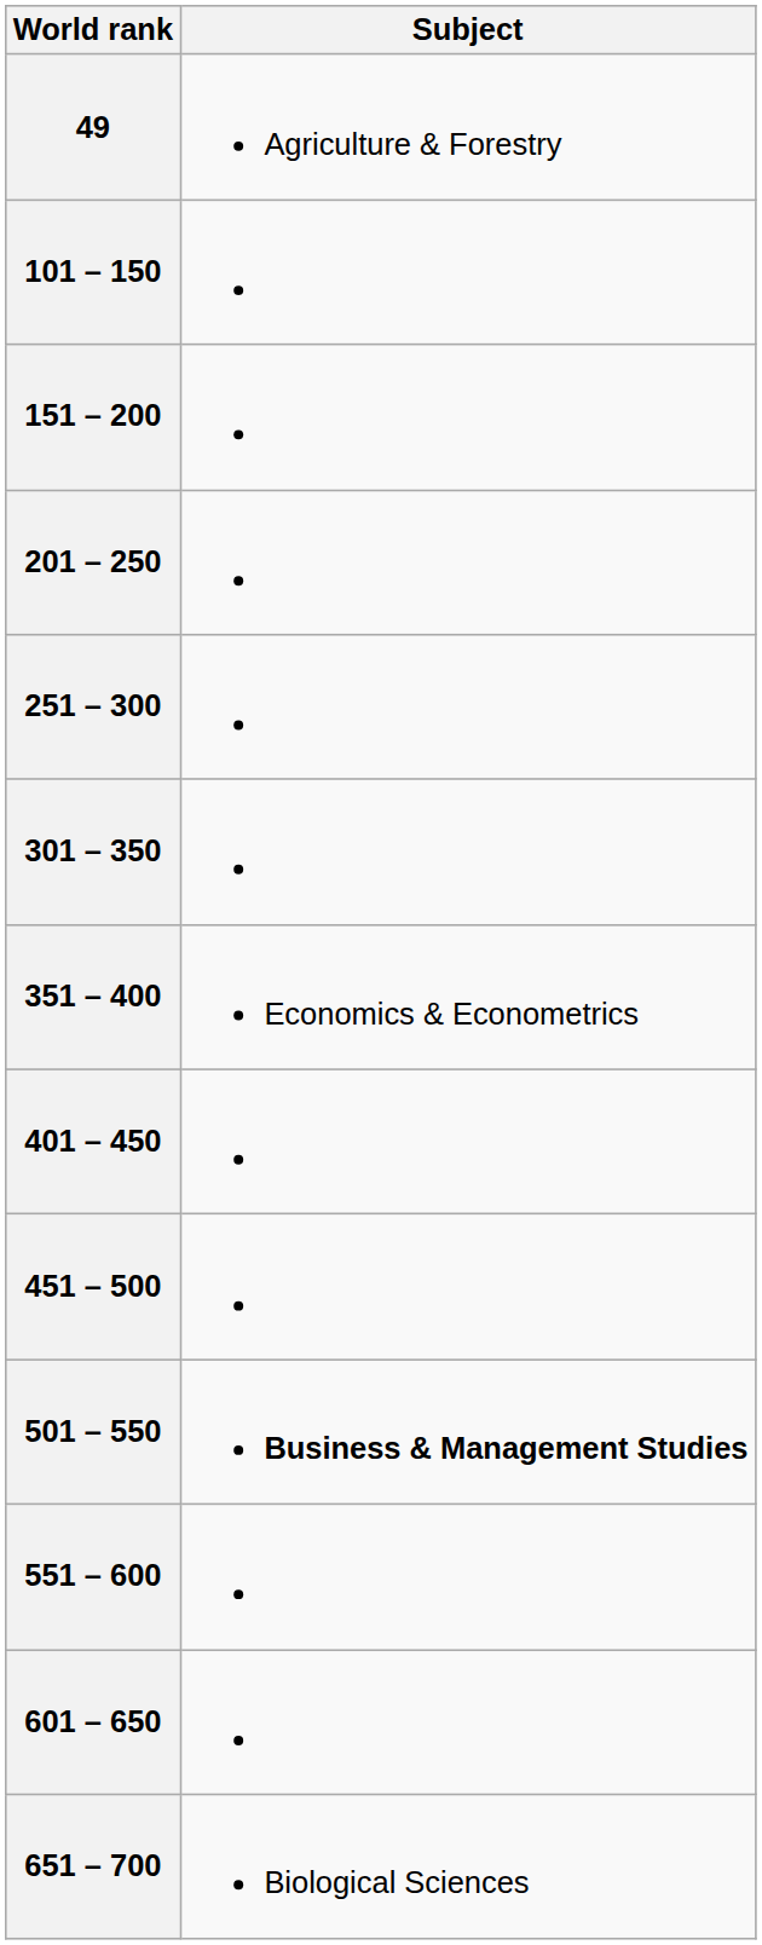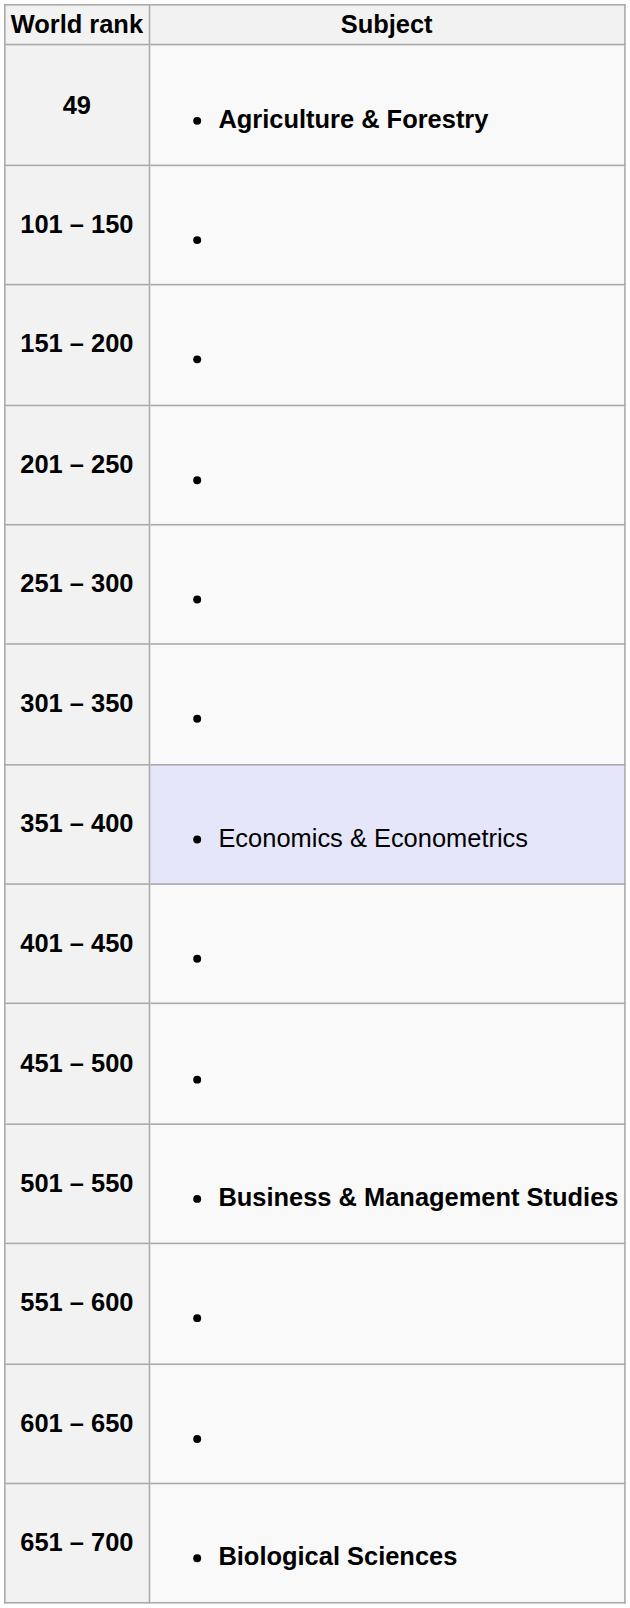49 | Subject: normal -> bold
351 – 400 | Subject: no background -> lavender background
651 – 700 | Subject: normal -> bold
